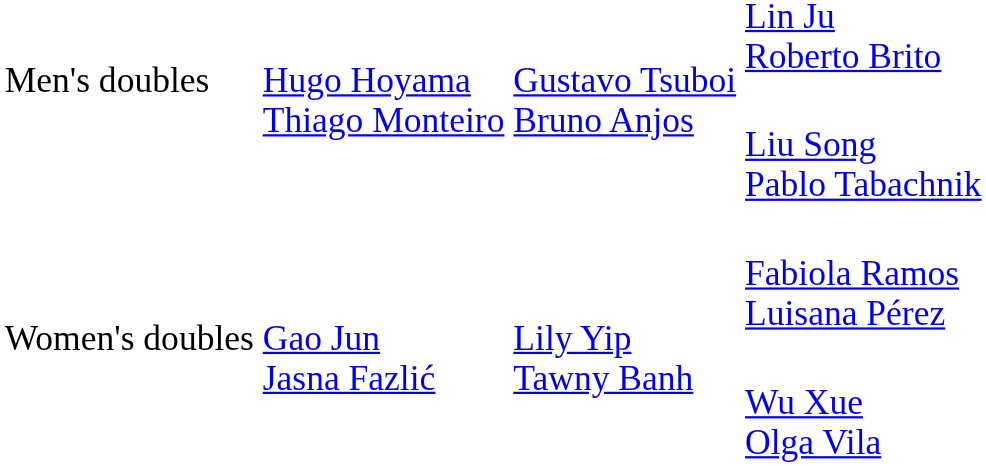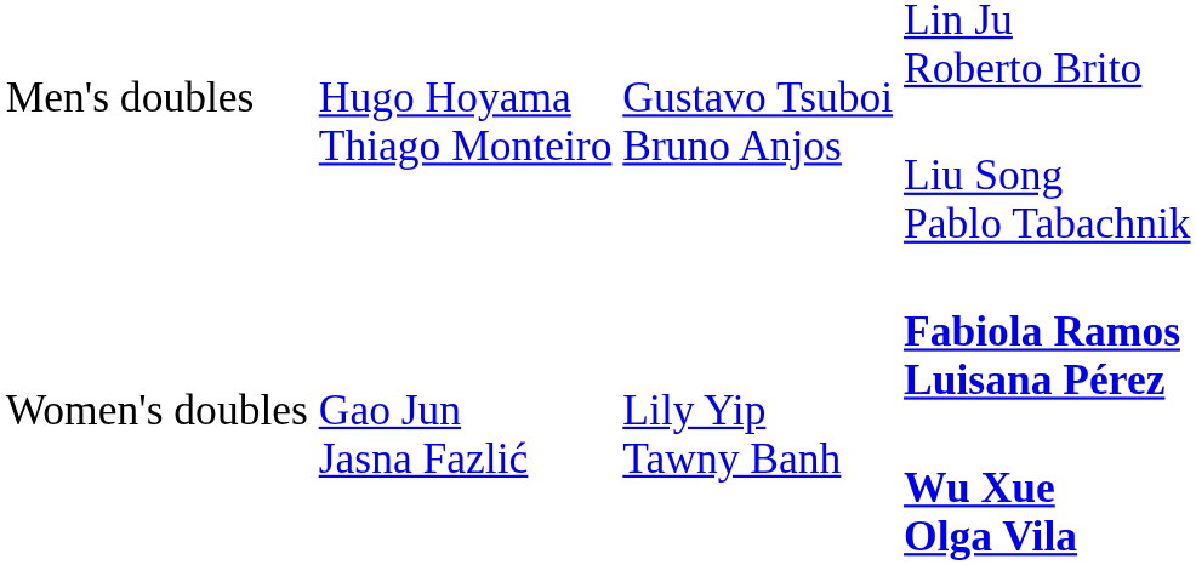Fabiola Ramos Luisana Pérez | column 4: normal -> bold
Wu Xue Olga Vila | column 4: normal -> bold
